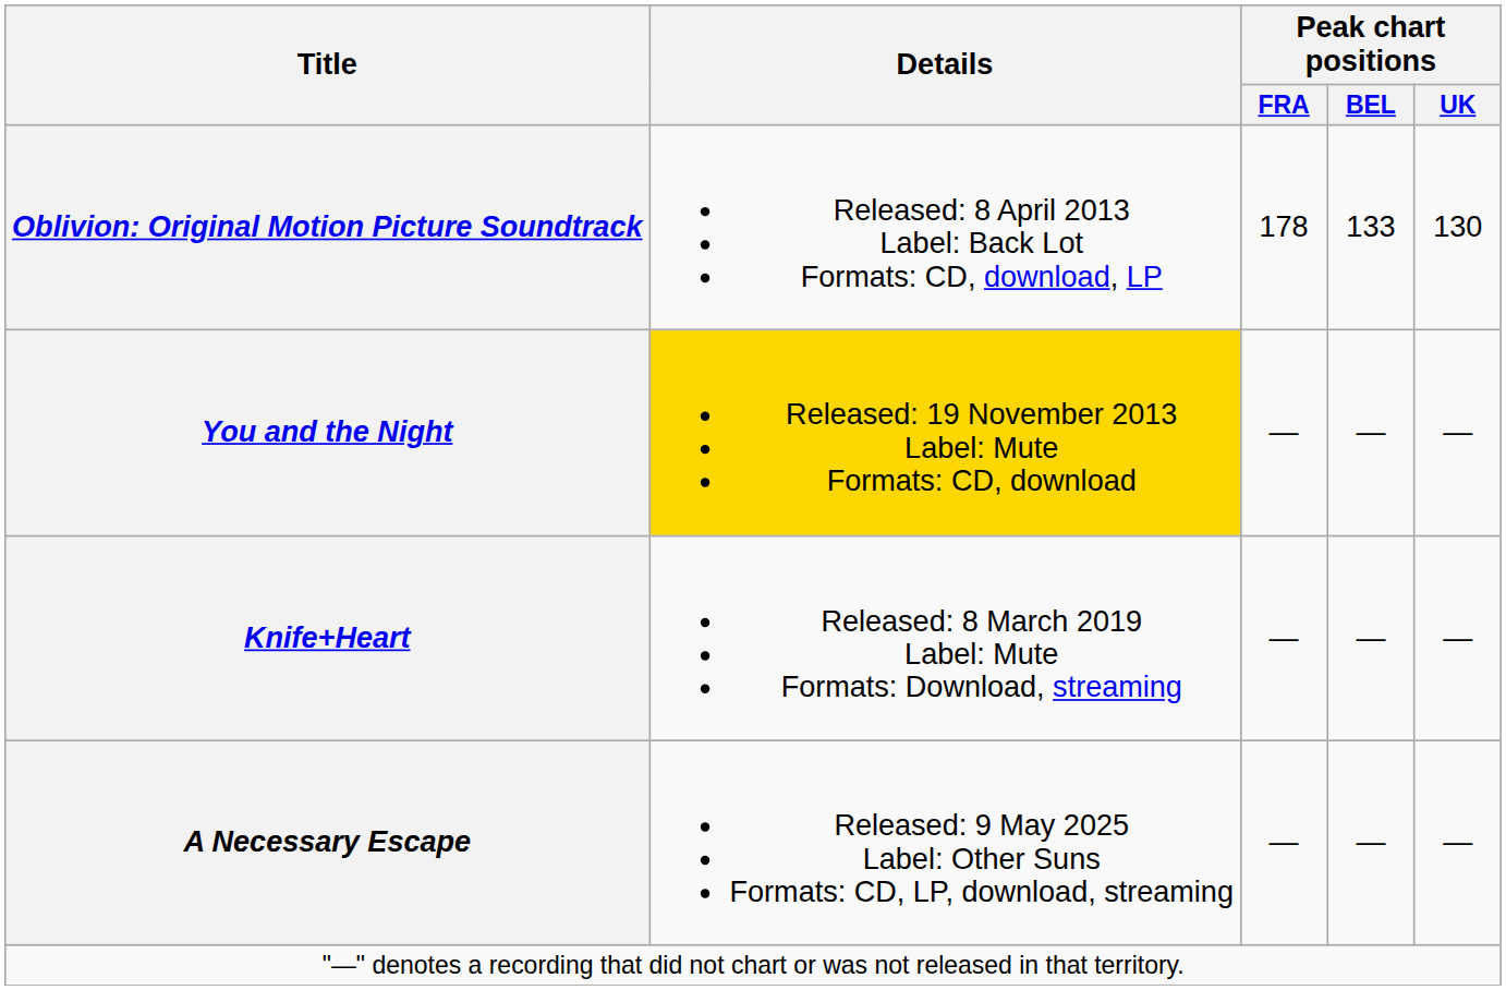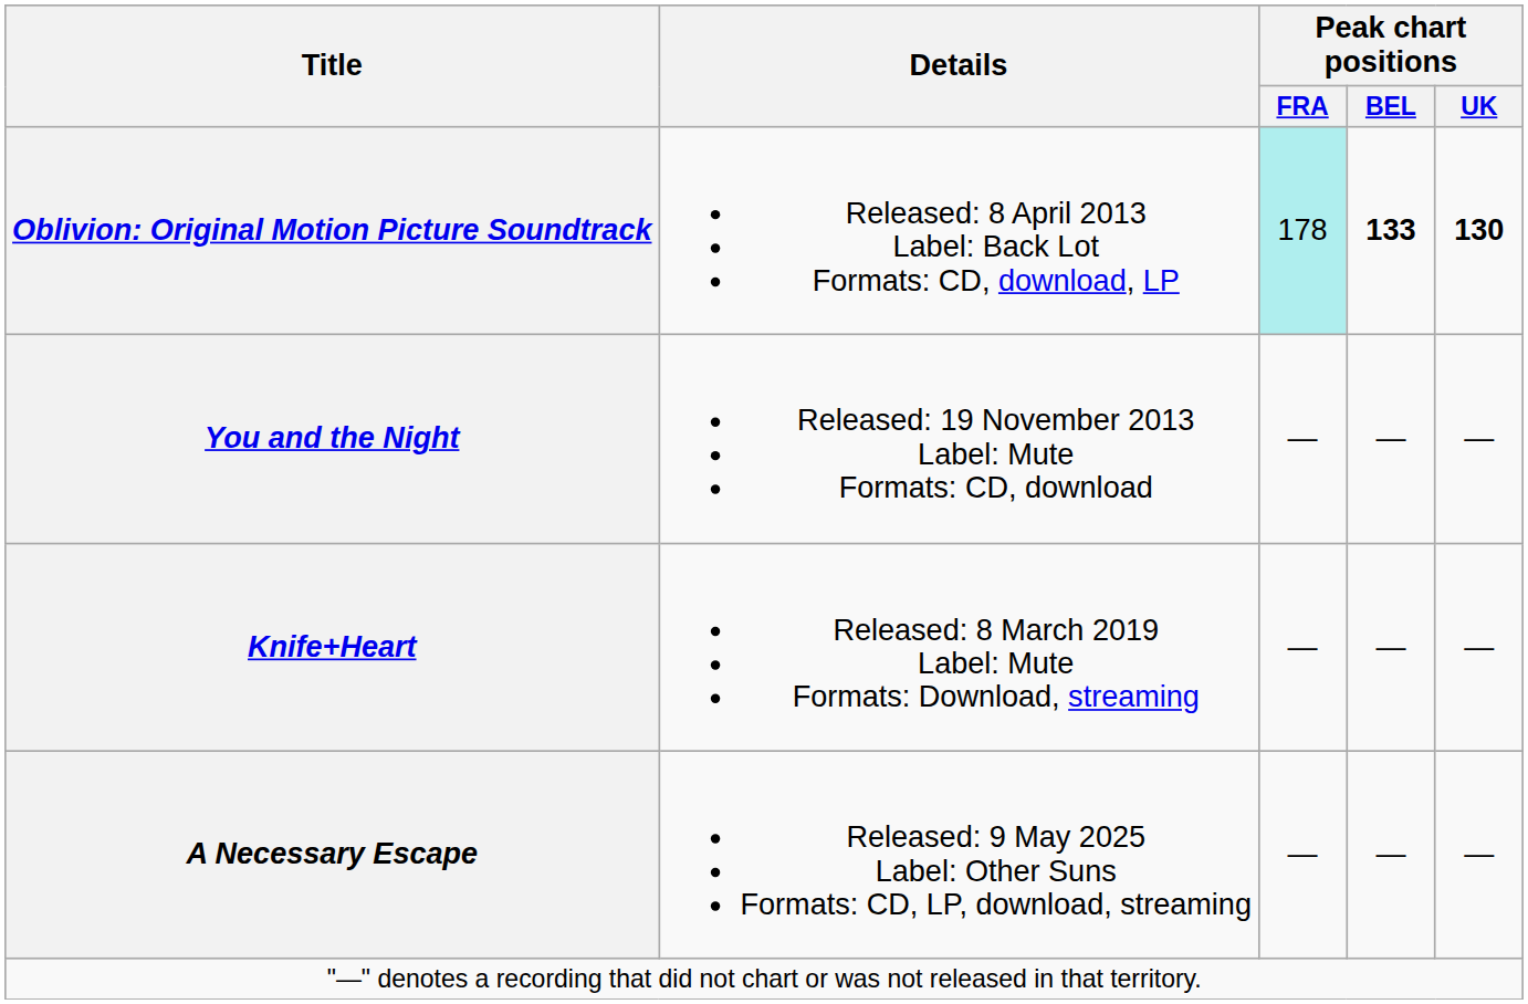Oblivion: Original Motion Picture Soundtrack | Peak chart positions / FRA: no background -> paleturquoise background
Oblivion: Original Motion Picture Soundtrack | Peak chart positions / BEL: normal -> bold
Oblivion: Original Motion Picture Soundtrack | Peak chart positions / UK: normal -> bold
You and the Night | Details: gold background -> no background
